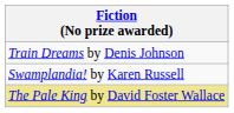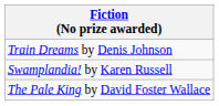row 4 | column 1: khaki background -> no background
